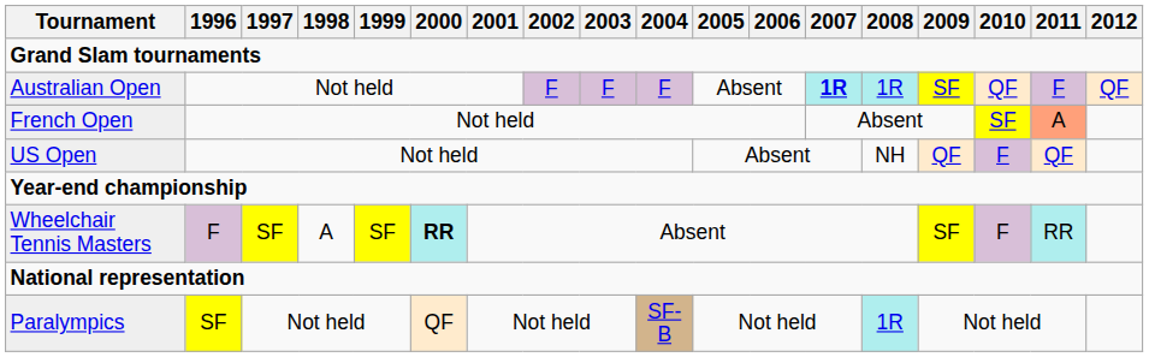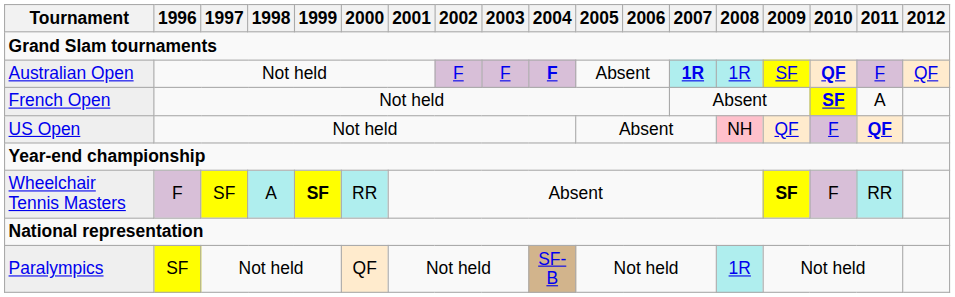Australian Open | 2004: normal -> bold
Australian Open | 2010: normal -> bold
French Open | 2010: normal -> bold
French Open | 2011: lightsalmon background -> no background
US Open | 2008: no background -> pink background
US Open | 2011: normal -> bold
Wheelchair Tennis Masters | 1998: no background -> paleturquoise background
Wheelchair Tennis Masters | 1999: normal -> bold
Wheelchair Tennis Masters | 2000: bold -> normal
Wheelchair Tennis Masters | 2009: normal -> bold
